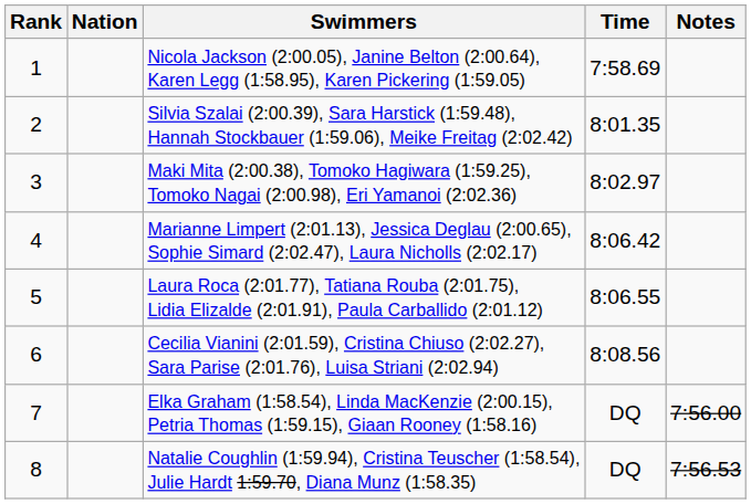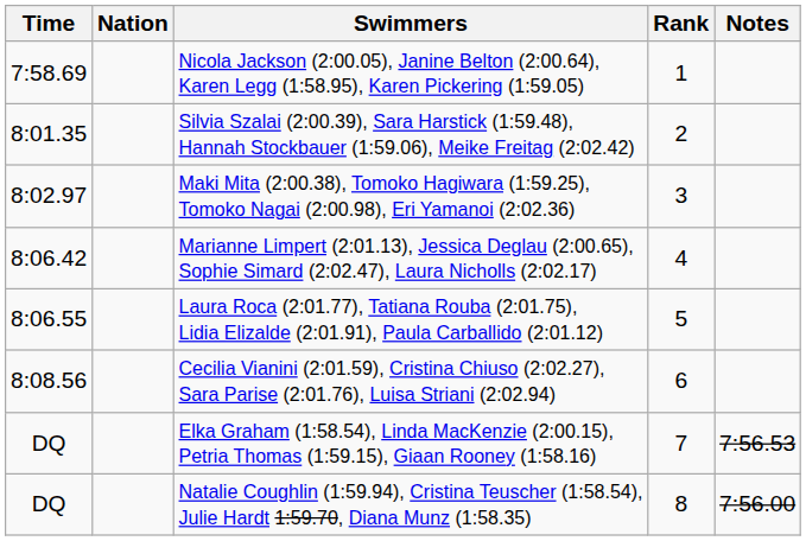columns swapped: Rank <-> Time
row 8 | Notes: 7:56.00 -> 7:56.53
row 9 | Notes: 7:56.53 -> 7:56.00
